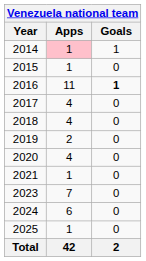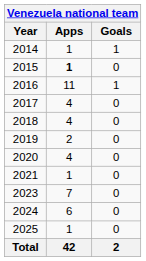2014 | Apps: pink background -> no background
2015 | Apps: normal -> bold
2016 | Goals: bold -> normal
